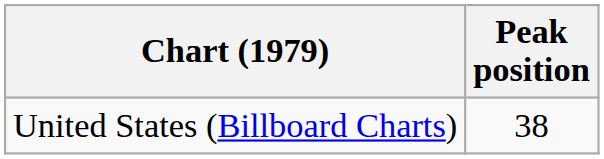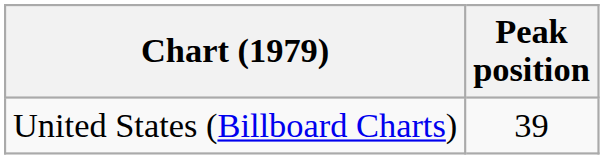United States (Billboard Charts) | Peak position: 38 -> 39
